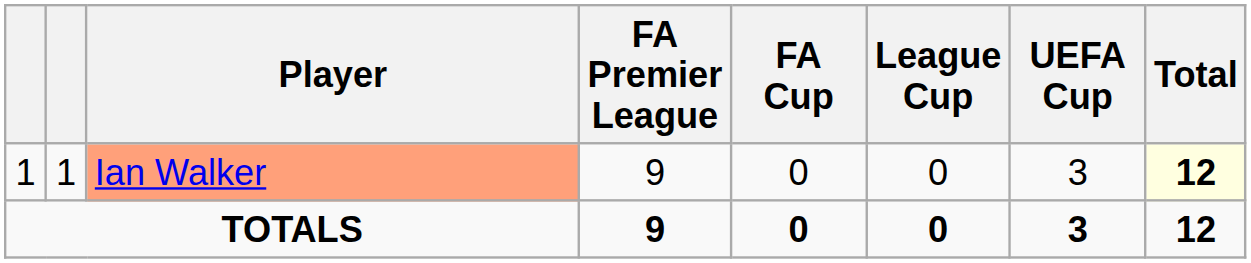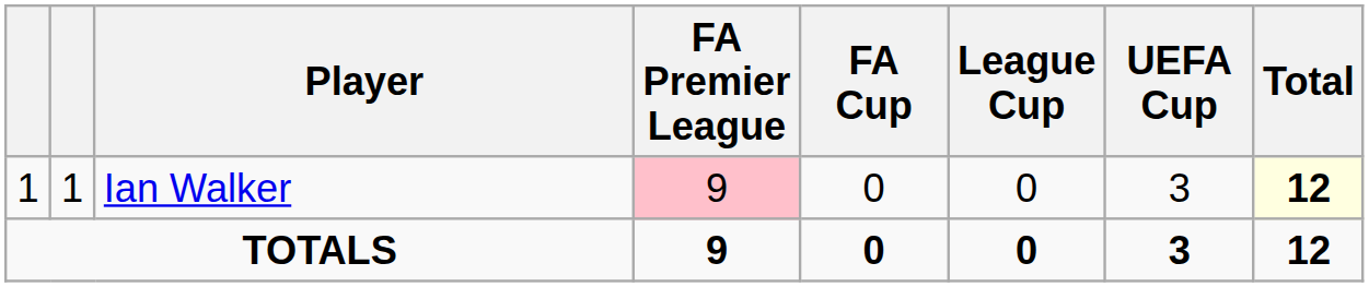row 2 | Player: lightsalmon background -> no background
row 2 | FA Premier League: no background -> pink background
